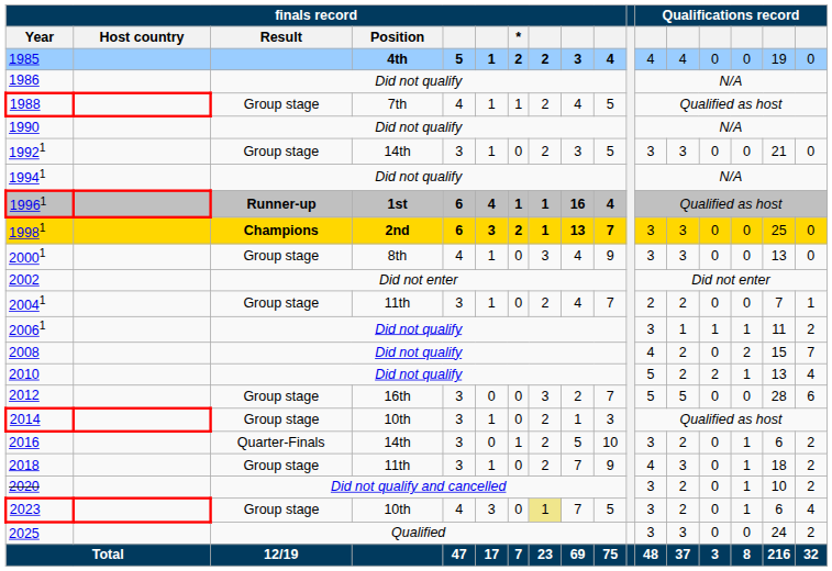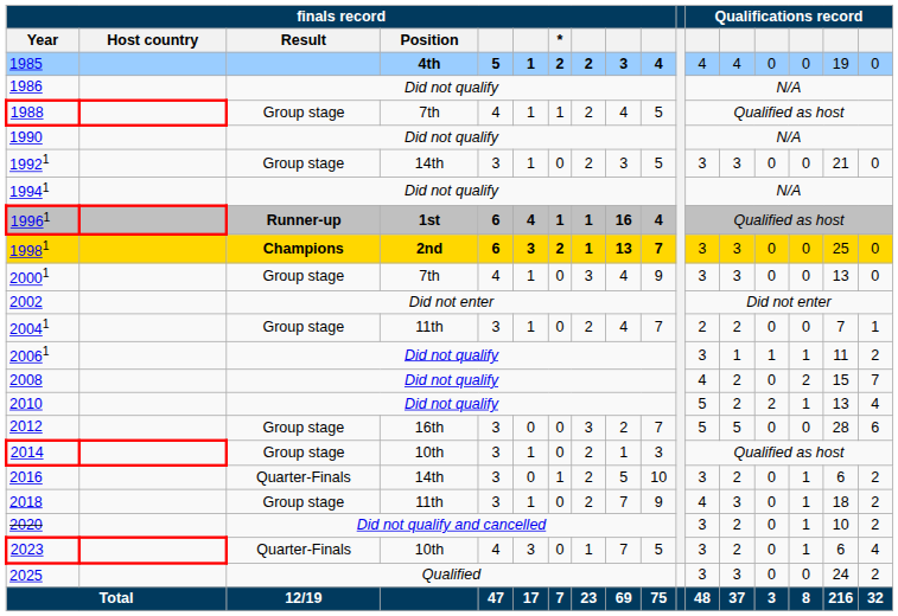20001 | finals record / Position: 8th -> 7th
2023 | finals record / Result: Group stage -> Quarter-Finals
2023 | column 8: khaki background -> no background
